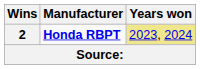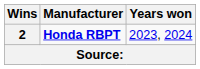2 | Years won: khaki background -> no background
